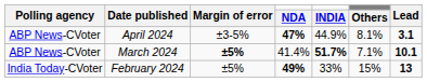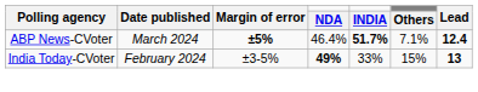- row: ABP News-CVoter | April 2024 | ±3-5% | 47% | 44.9% | 8.1% | 3.1
March 2024 | NDA: 41.4% -> 46.4%
March 2024 | Lead: 10.1 -> 12.4
February 2024 | Margin of error: ±5% -> ±3-5%
